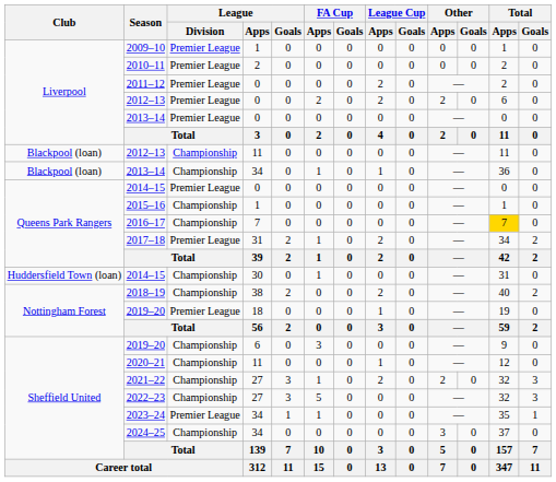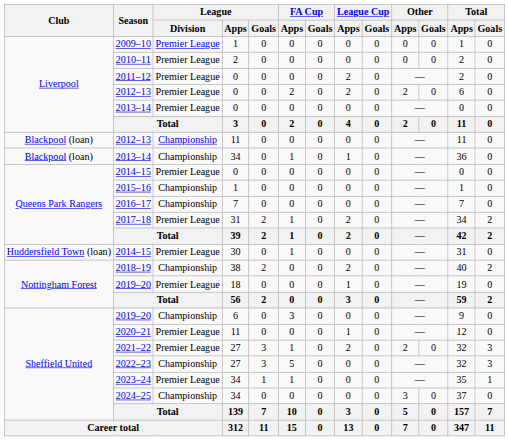2016–17 | Total / Apps: gold background -> no background
2014–15 / 30 | League / Division: Championship -> Premier League
2020–21 | League / Division: Championship -> Premier League
2021–22 | League / Division: Championship -> Premier League
